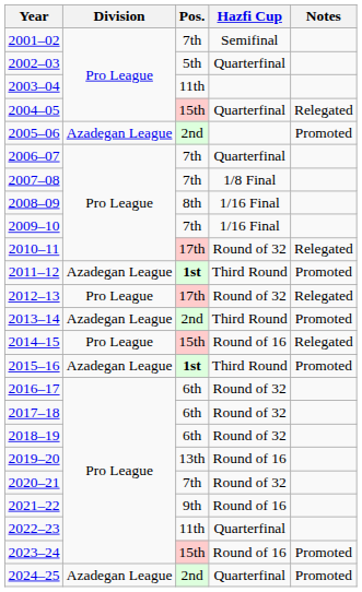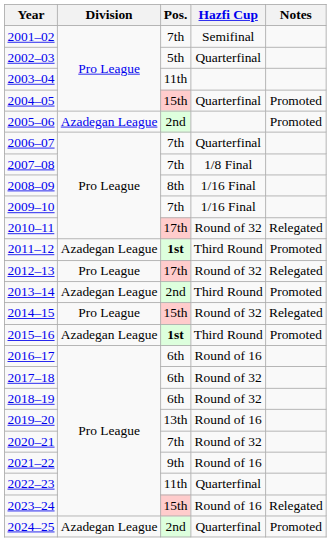2004–05 | Notes: Relegated -> Promoted
2014–15 | Hazfi Cup: Round of 16 -> Round of 32
2016–17 | Hazfi Cup: Round of 32 -> Round of 16
2023–24 | Notes: Promoted -> Relegated
